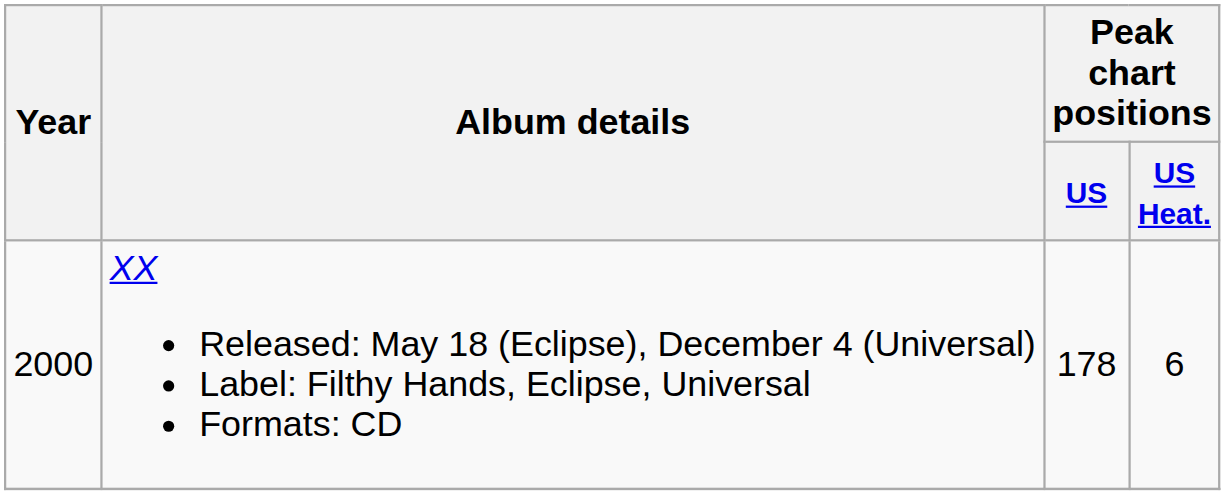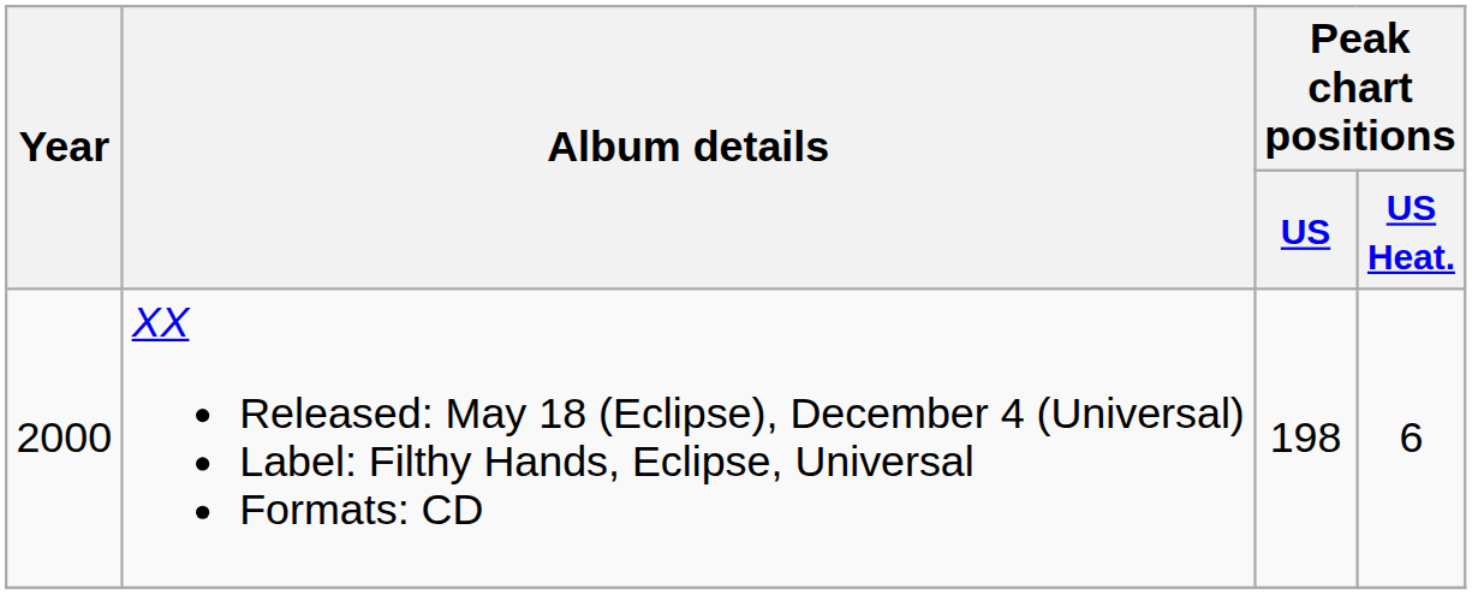row 3 | Peak chart positions / US: 178 -> 198
